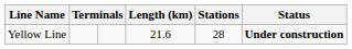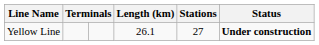Yellow Line | Length (km): 21.6 -> 26.1
Yellow Line | Stations: 28 -> 27
